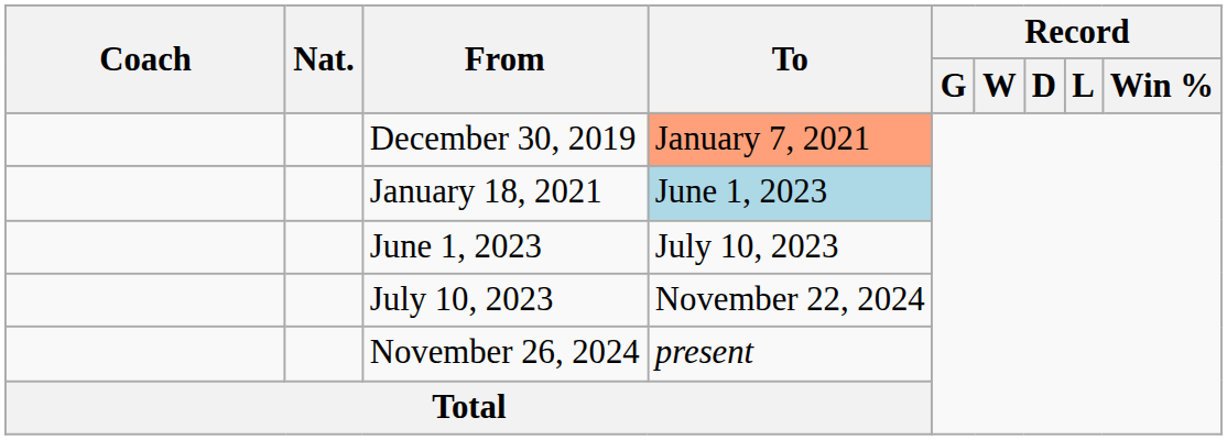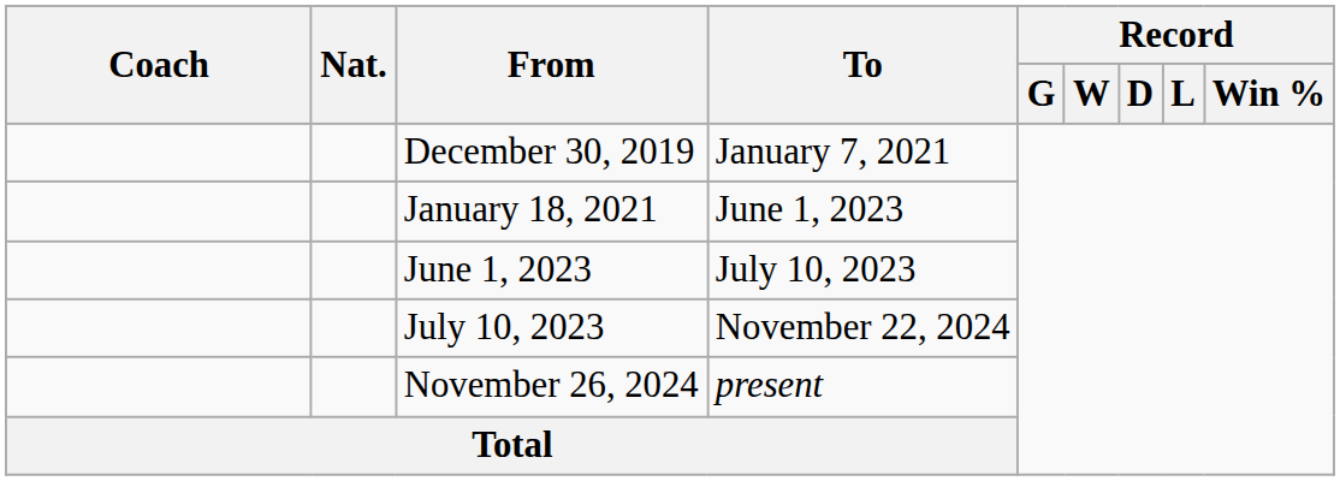December 30, 2019 | To: lightsalmon background -> no background
January 18, 2021 | To: lightblue background -> no background
